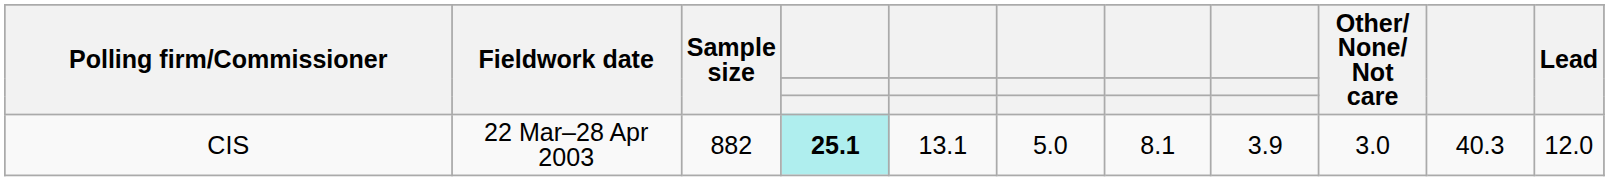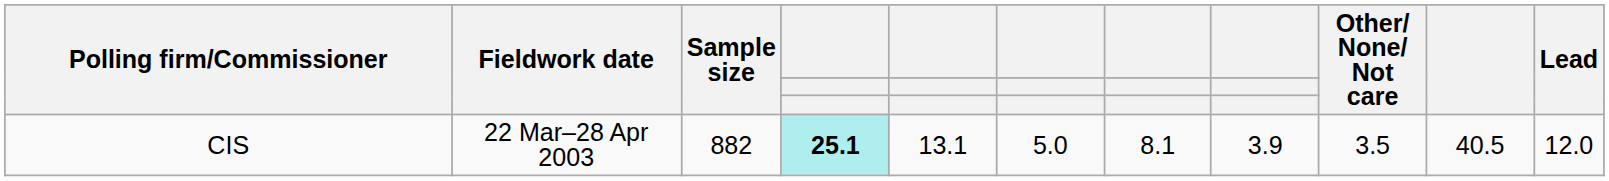CIS | Other/ None/ Not care: 3.0 -> 3.5
CIS | column 10: 40.3 -> 40.5
